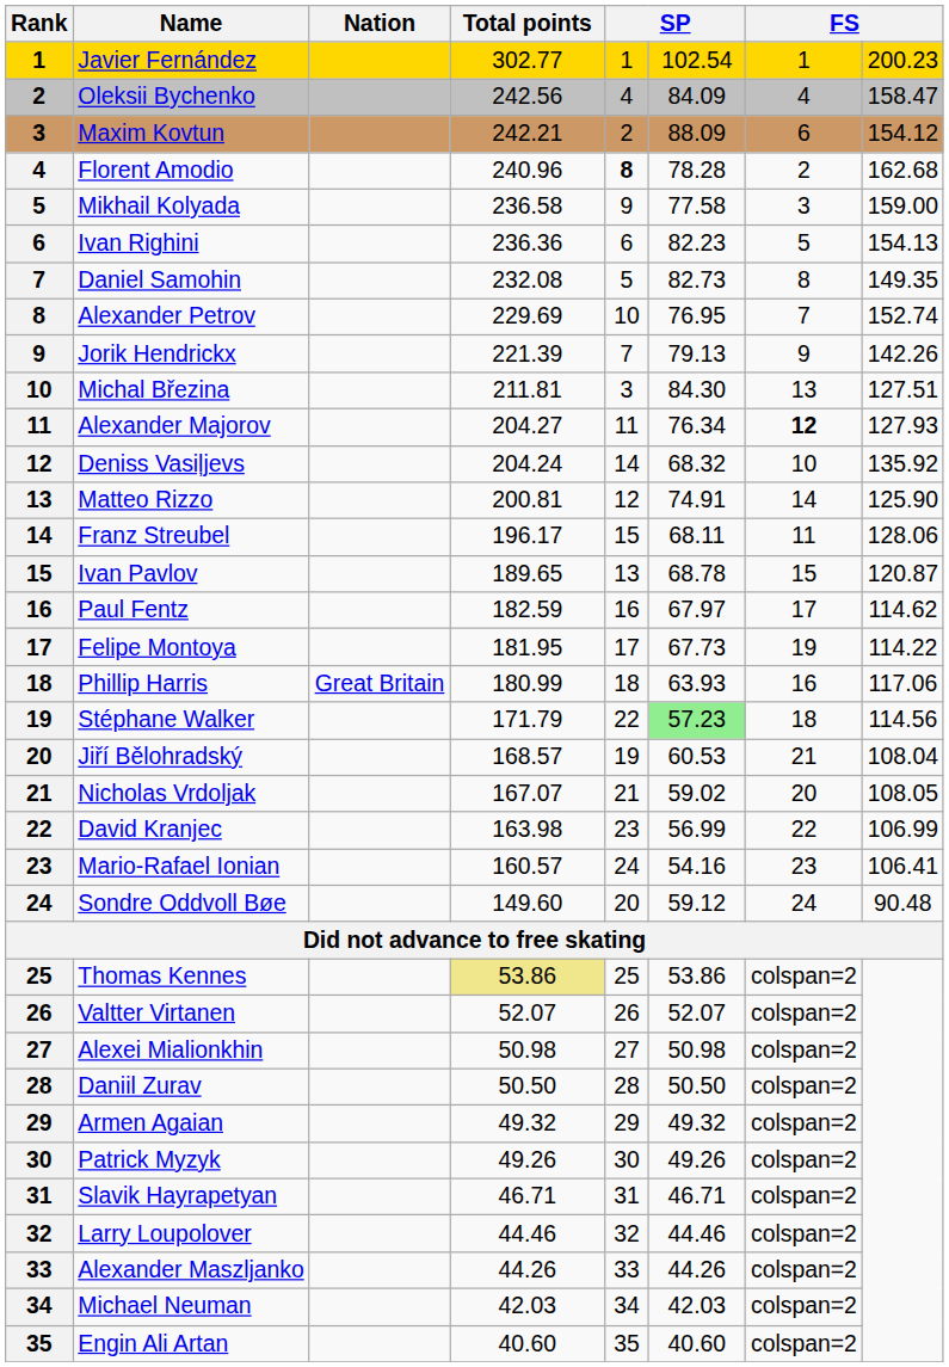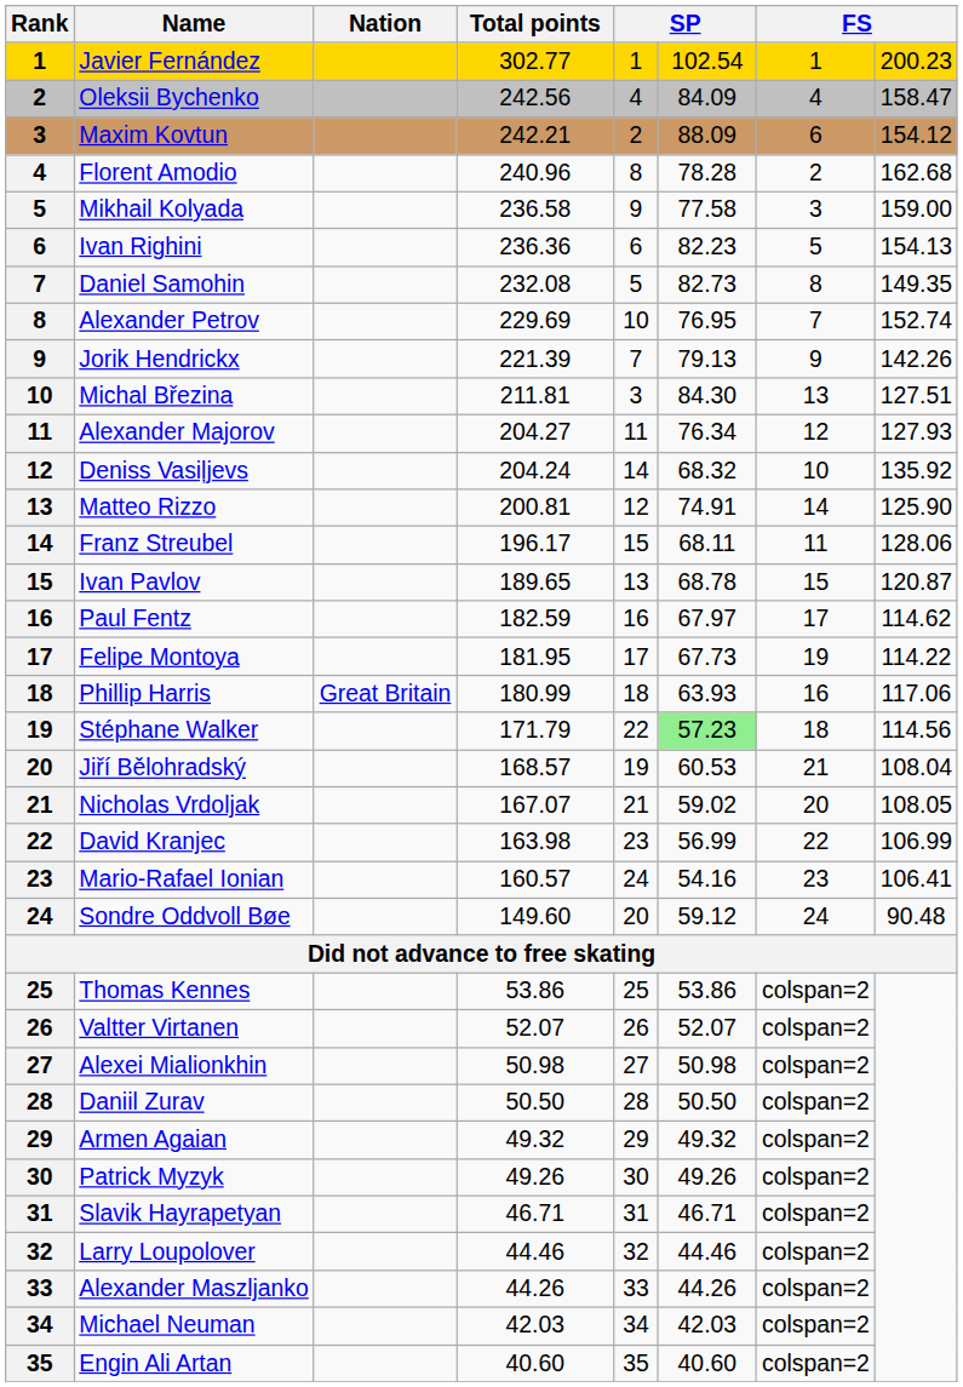Florent Amodio | column 5: bold -> normal
Alexander Majorov | column 7: bold -> normal
Thomas Kennes | Total points: khaki background -> no background
